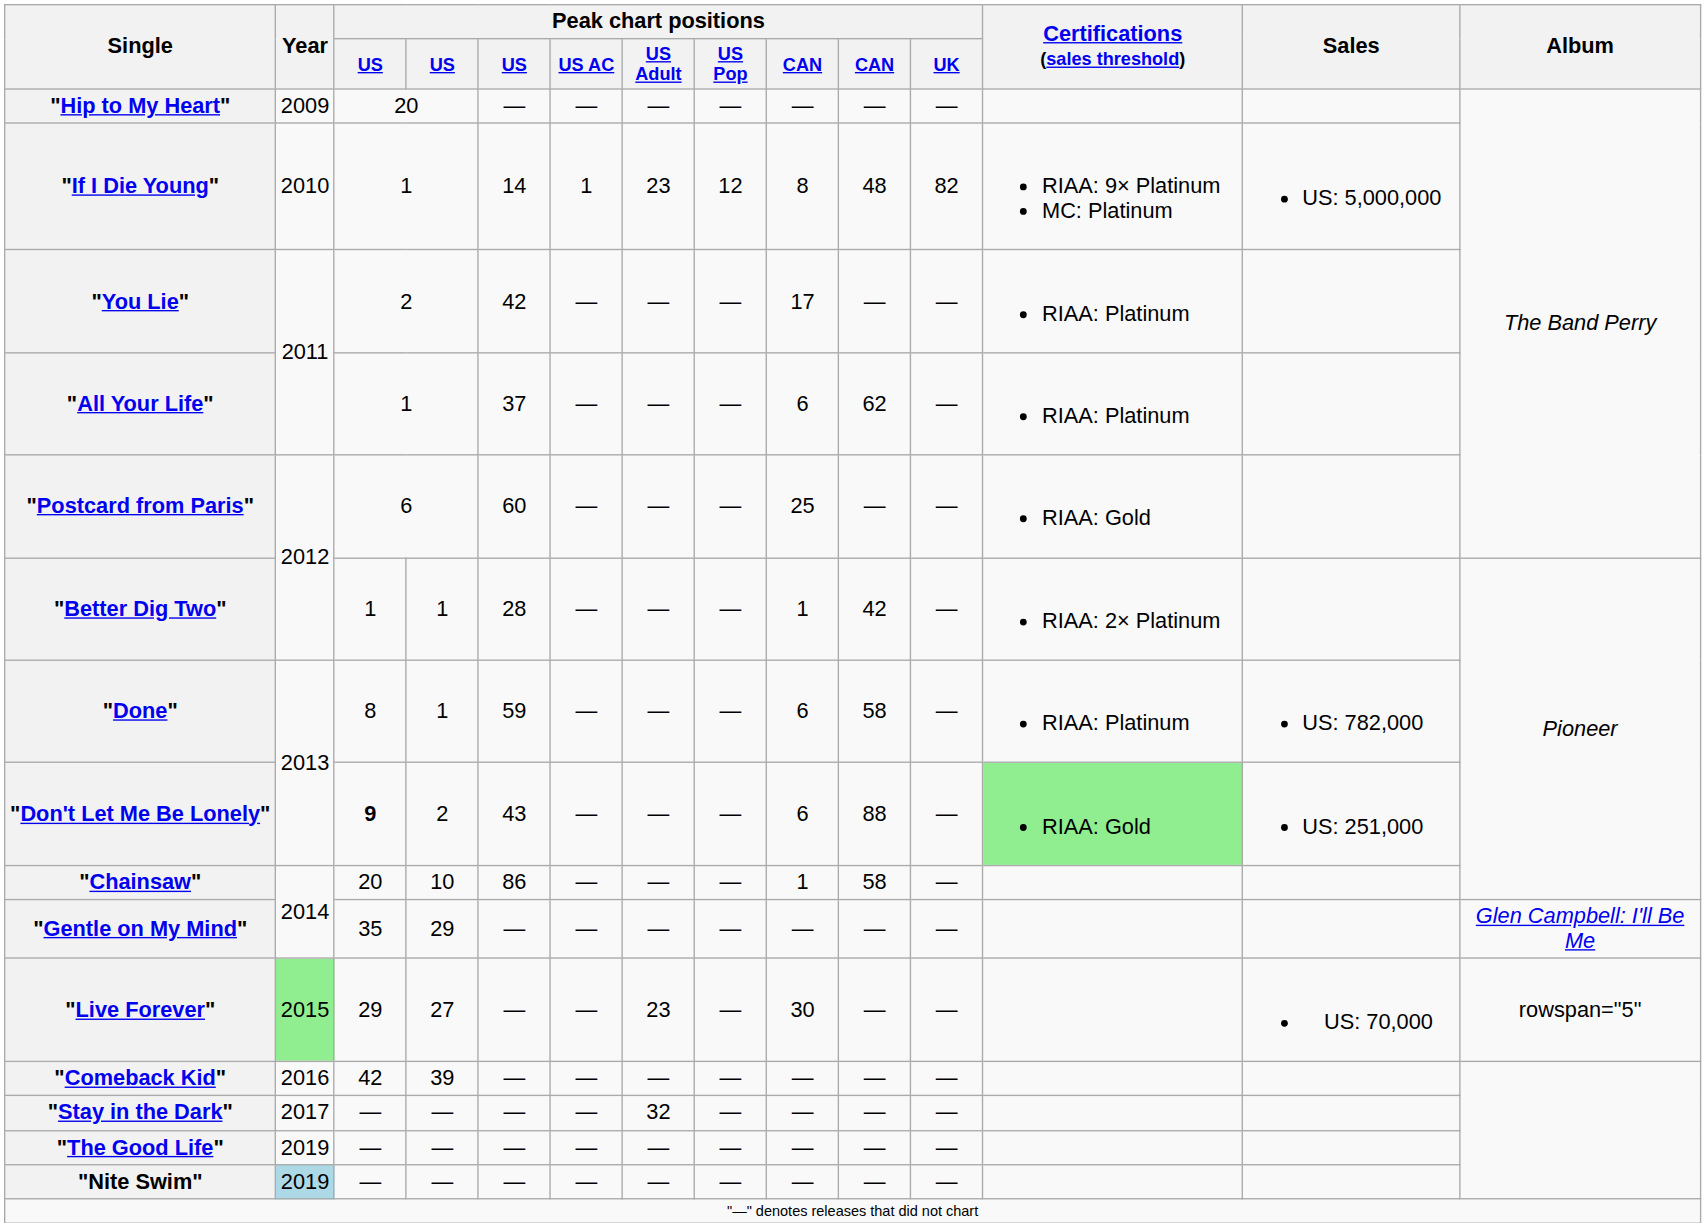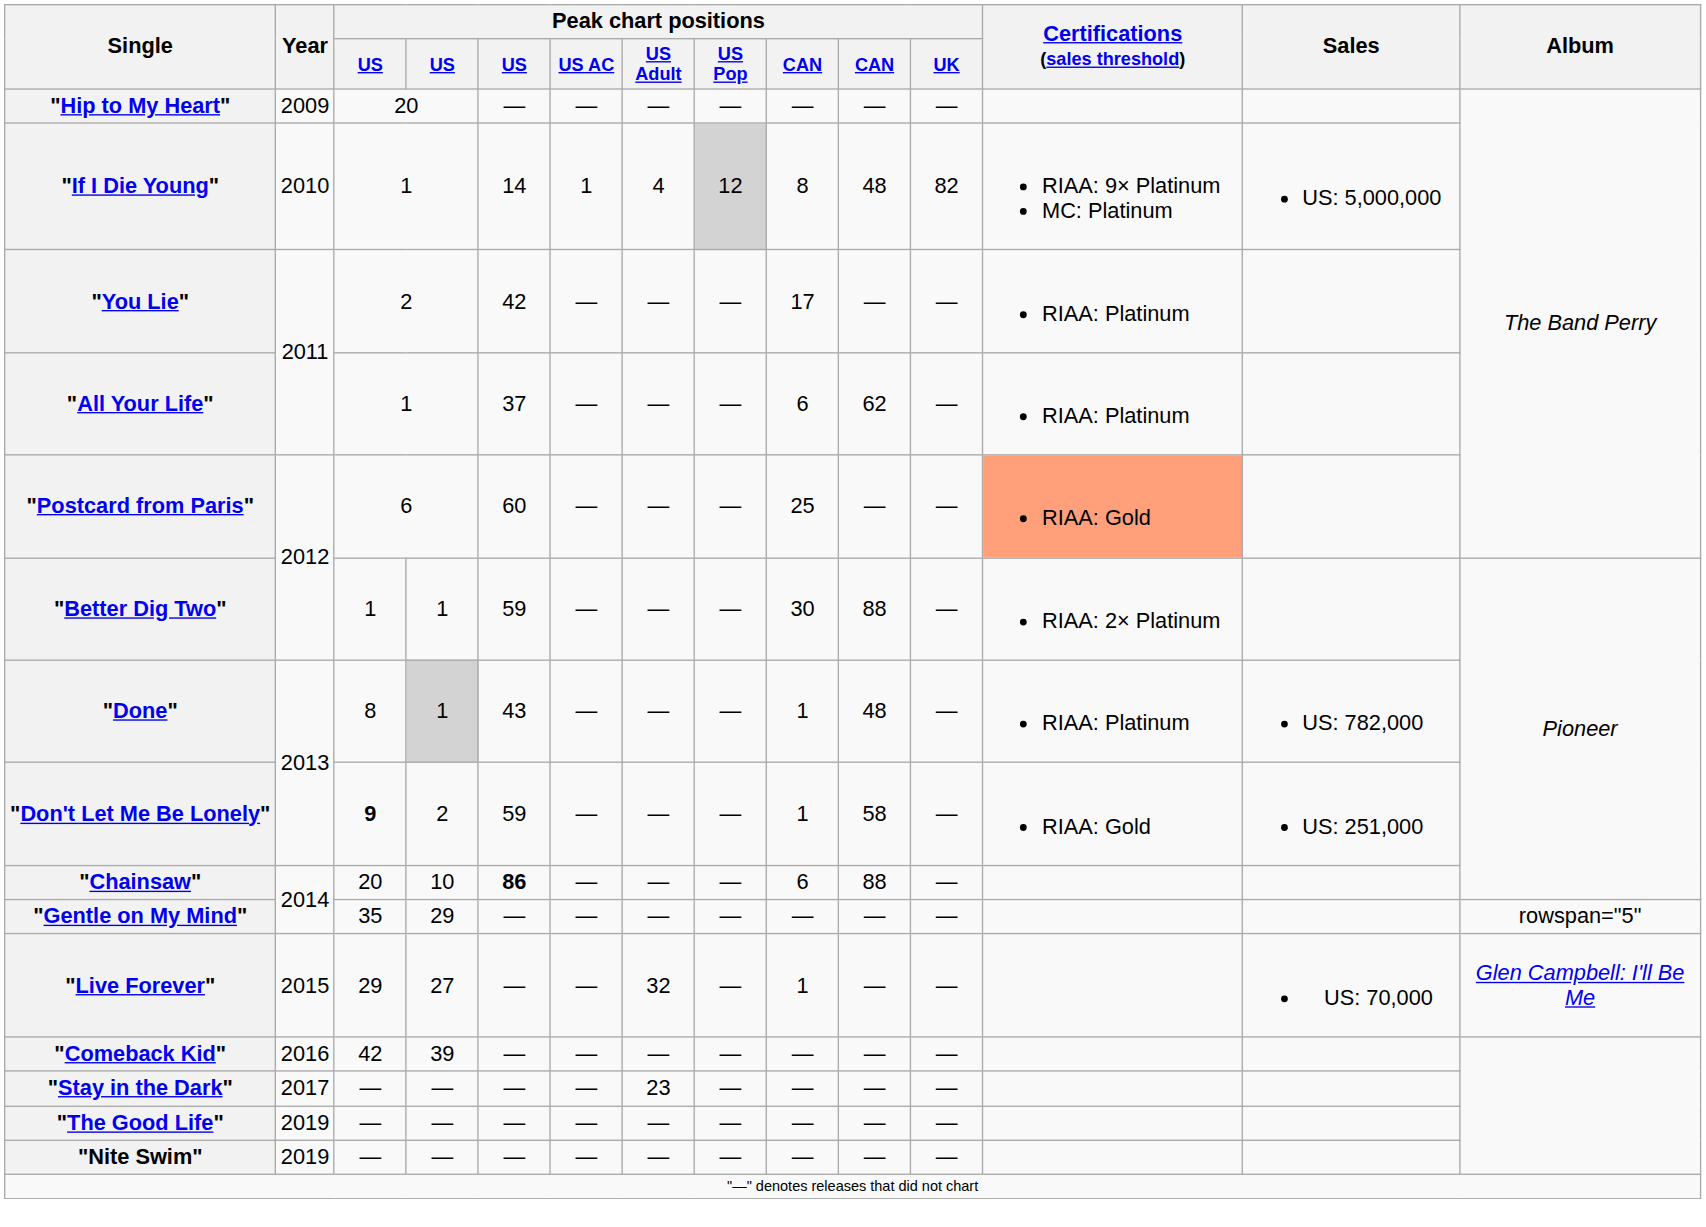"If I Die Young" | Peak chart positions / US Adult: 23 -> 4
"If I Die Young" | Peak chart positions / US Pop: no background -> lightgrey background
"Postcard from Paris" | Certifications (sales threshold): no background -> lightsalmon background
"Better Dig Two" | column 5: 28 -> 59
"Better Dig Two" | column 9: 1 -> 30
"Better Dig Two" | column 10: 42 -> 88
"Done" | column 4: no background -> lightgrey background
"Done" | column 5: 59 -> 43
"Done" | column 9: 6 -> 1
"Done" | column 10: 58 -> 48
"Don't Let Me Be Lonely" | column 5: 43 -> 59
"Don't Let Me Be Lonely" | column 9: 6 -> 1
"Don't Let Me Be Lonely" | column 10: 88 -> 58
"Don't Let Me Be Lonely" | Certifications (sales threshold): lightgreen background -> no background
"Chainsaw" | column 5: normal -> bold
"Chainsaw" | column 9: 1 -> 6
"Chainsaw" | column 10: 58 -> 88
"Gentle on My Mind" | Album: Glen Campbell: I'll Be Me -> rowspan="5"
"Live Forever" | Year: lightgreen background -> no background
"Live Forever" | Peak chart positions / US Adult: 23 -> 32
"Live Forever" | column 9: 30 -> 1
"Live Forever" | Album: rowspan="5" -> Glen Campbell: I'll Be Me
"Stay in the Dark" | Peak chart positions / US Adult: 32 -> 23
"Nite Swim" | Year: lightblue background -> no background
